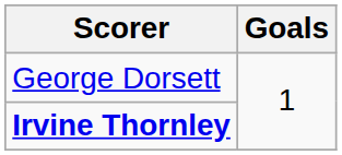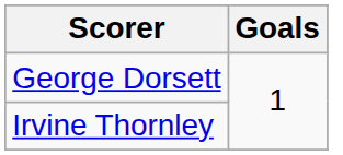Irvine Thornley | Scorer: bold -> normal
